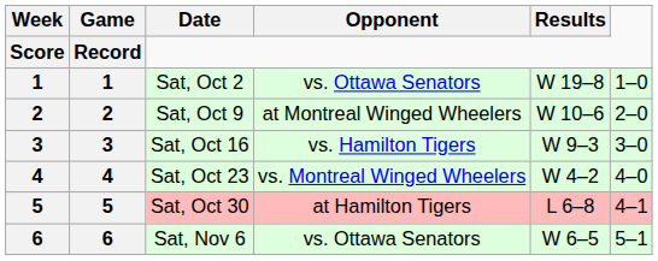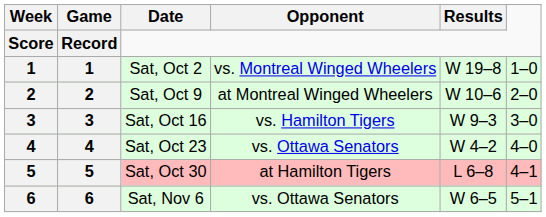Sat, Oct 2 | Opponent: vs. Ottawa Senators -> vs. Montreal Winged Wheelers
Sat, Oct 23 | Opponent: vs. Montreal Winged Wheelers -> vs. Ottawa Senators
